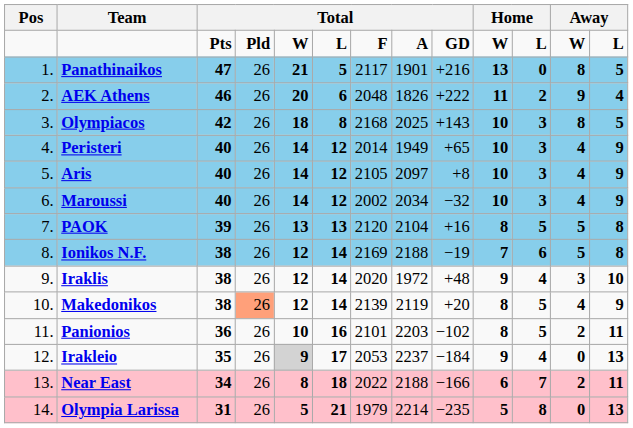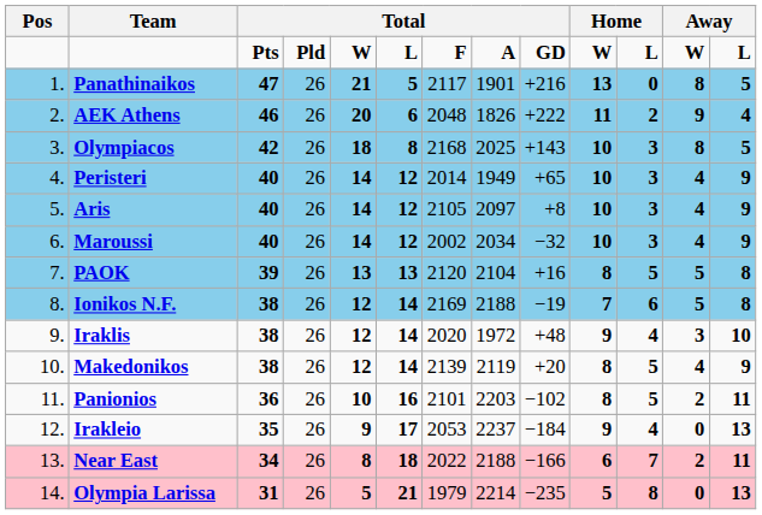Makedonikos | column 4: lightsalmon background -> no background
Irakleio | column 5: lightgrey background -> no background
